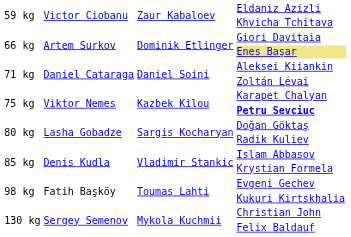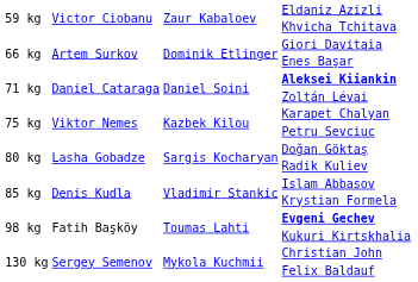Enes Başar | column 4: khaki background -> no background
Aleksei Kiiankin | column 4: normal -> bold
Petru Sevciuc | column 4: bold -> normal
Evgeni Gechev | column 4: normal -> bold
